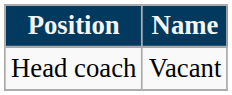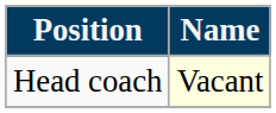Head coach | Name: no background -> lightyellow background
